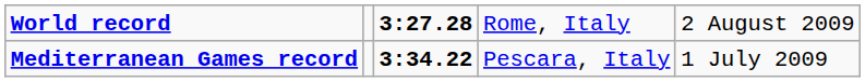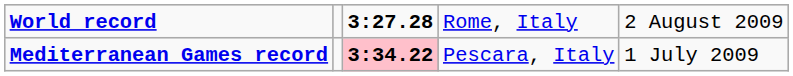Mediterranean Games record | column 3: no background -> pink background
